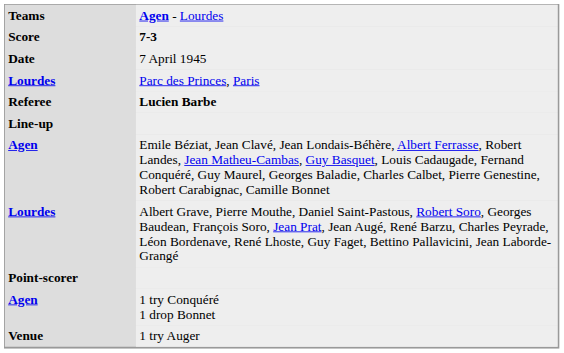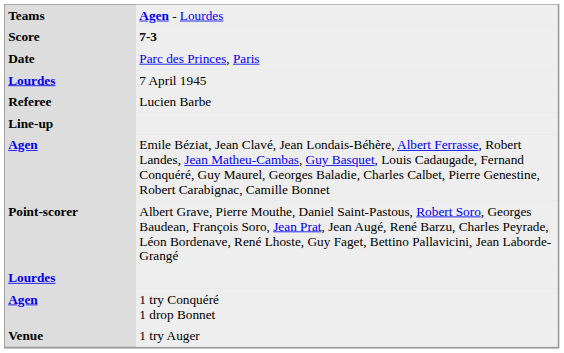row 3 | column 2: 7 April 1945 -> Parc des Princes, Paris
row 4 | column 2: Parc des Princes, Paris -> 7 April 1945
row 5 | column 2: bold -> normal
row 8 | column 1: Lourdes -> Point-scorer
row 9 | column 1: Point-scorer -> Lourdes
